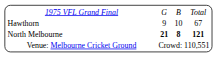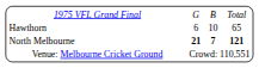Hawthorn | column 2: 9 -> 6
Hawthorn | column 4: 67 -> 65
North Melbourne | column 3: 8 -> 7
